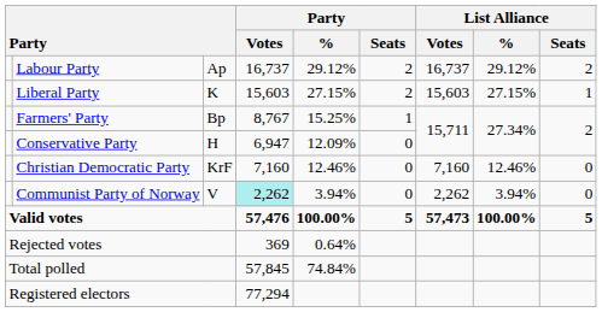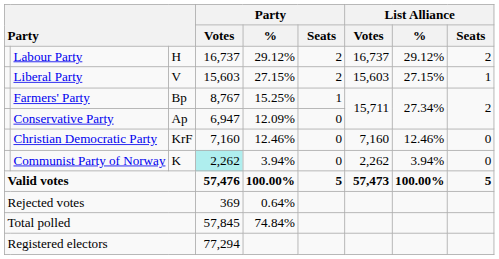Labour Party | column 3: Ap -> H
Liberal Party | column 3: K -> V
Conservative Party | column 3: H -> Ap
Communist Party of Norway | column 3: V -> K
